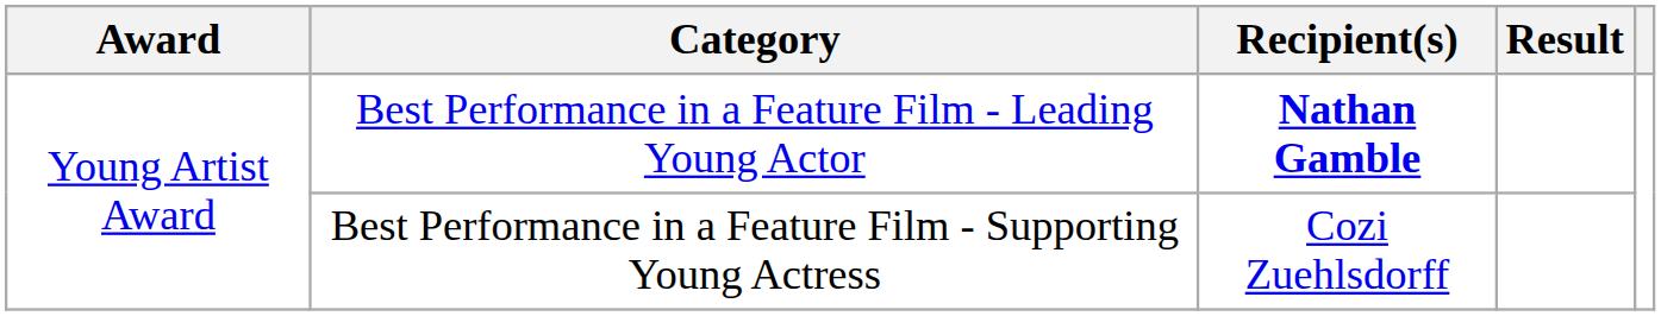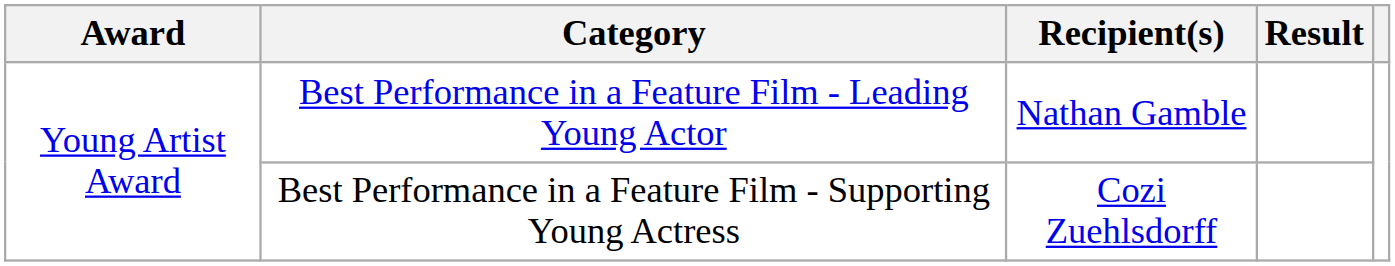Best Performance in a Feature Film - Leading Young Actor | Recipient(s): bold -> normal
